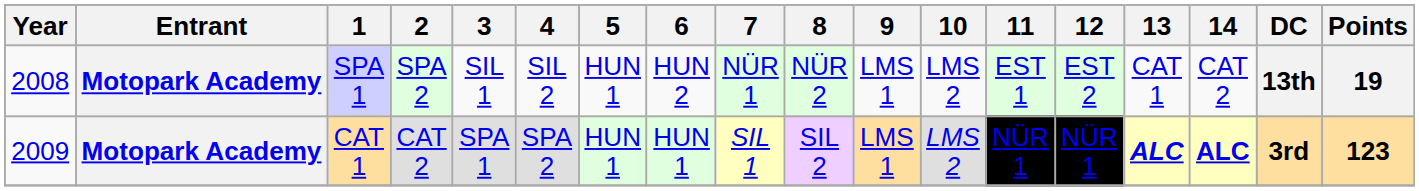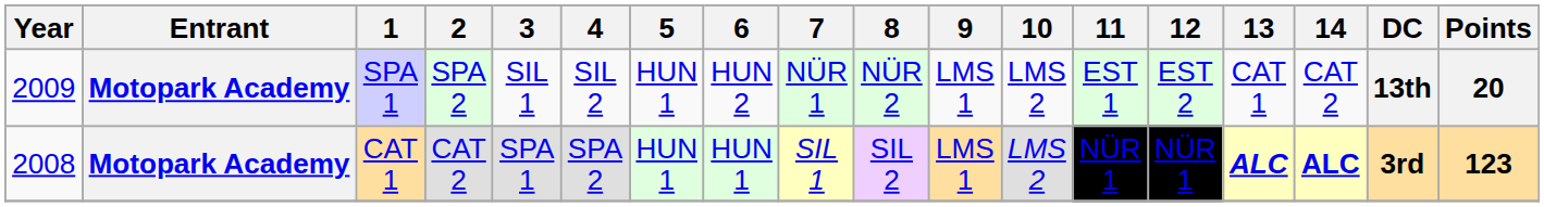row 2 | Year: 2008 -> 2009
row 2 | Points: 19 -> 20
row 3 | Year: 2009 -> 2008
